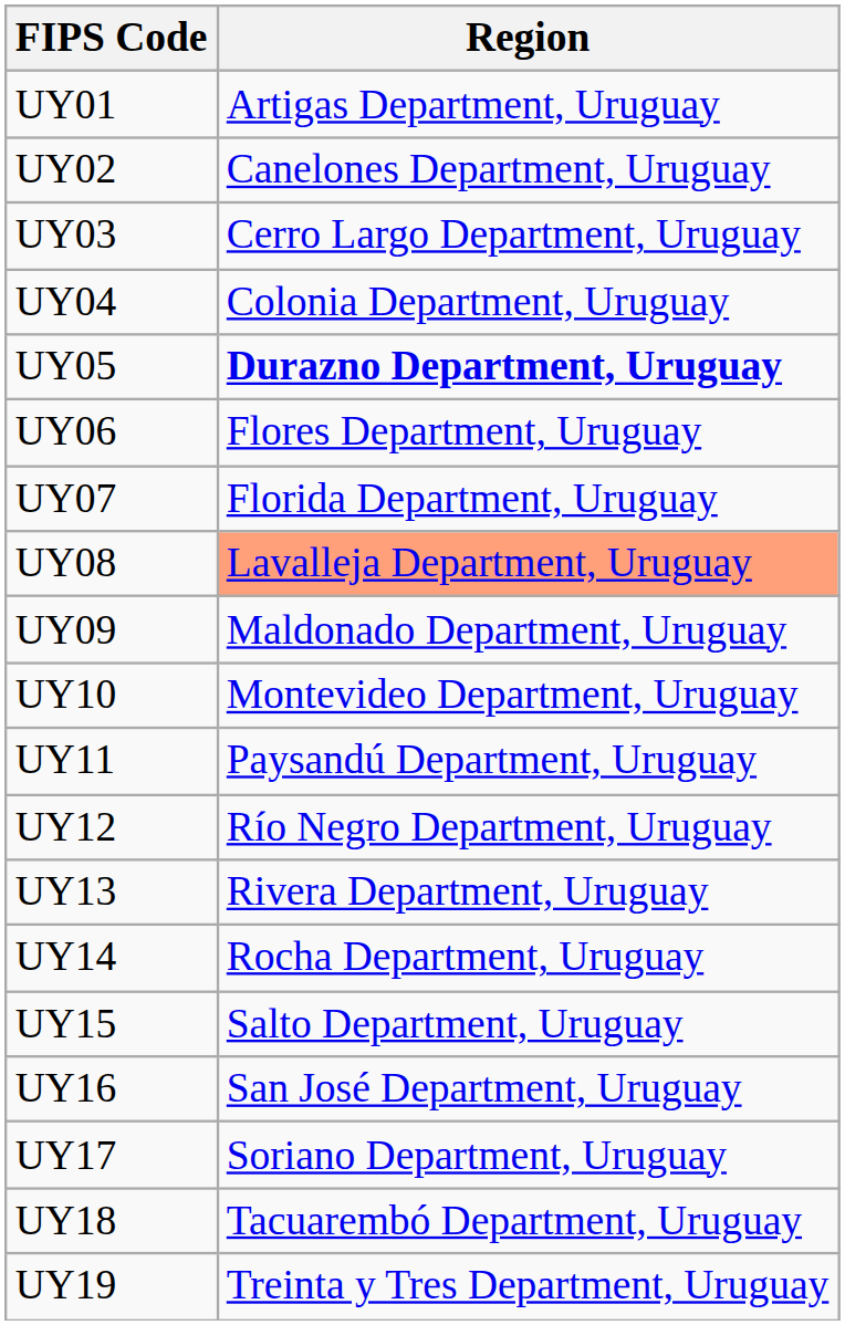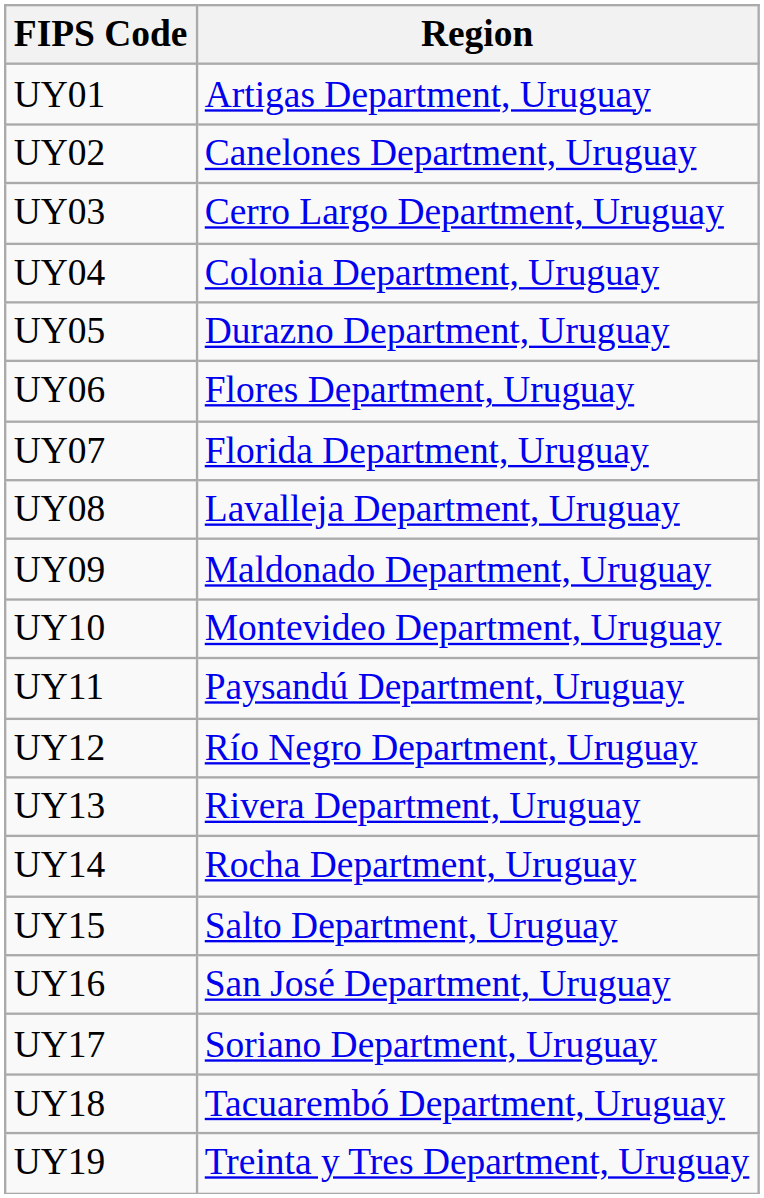UY05 | Region: bold -> normal
UY08 | Region: lightsalmon background -> no background
